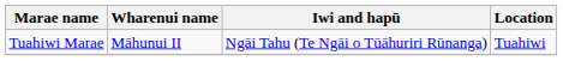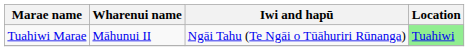Tuahiwi Marae | Location: no background -> lightgreen background
